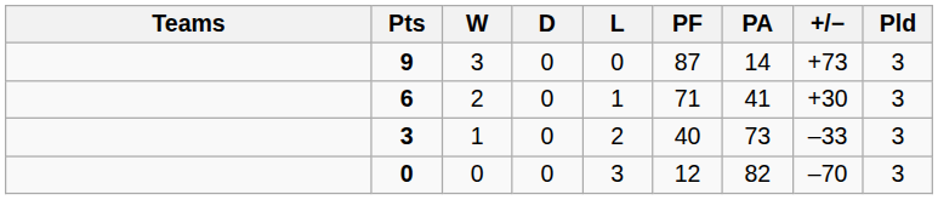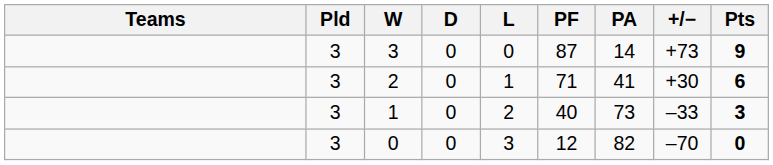columns swapped: Pld <-> Pts
